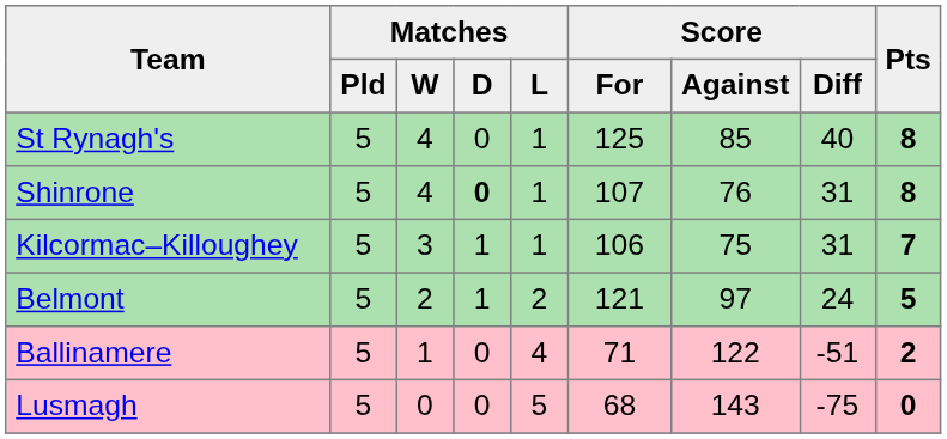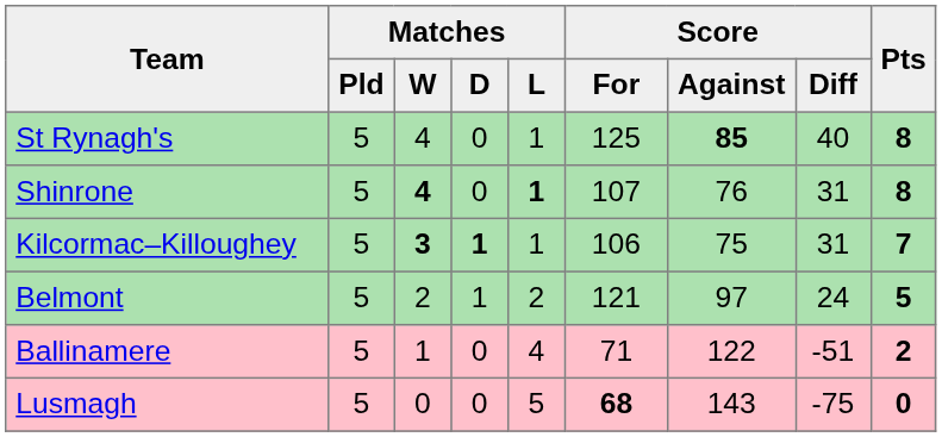St Rynagh's | Score / Against: normal -> bold
Shinrone | Matches / W: normal -> bold
Shinrone | Matches / D: bold -> normal
Shinrone | Matches / L: normal -> bold
Kilcormac–Killoughey | Matches / W: normal -> bold
Kilcormac–Killoughey | Matches / D: normal -> bold
Lusmagh | Score / For: normal -> bold
